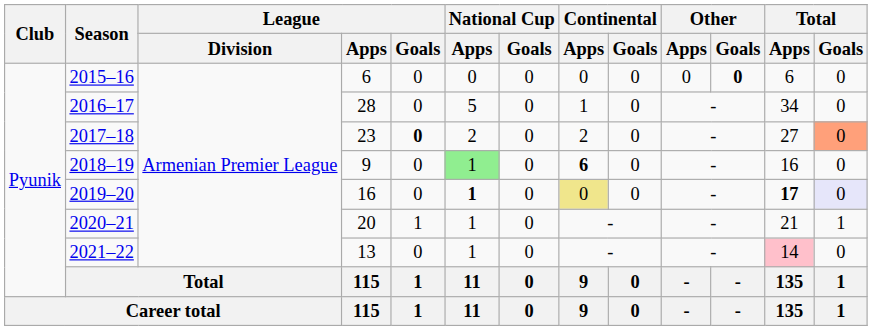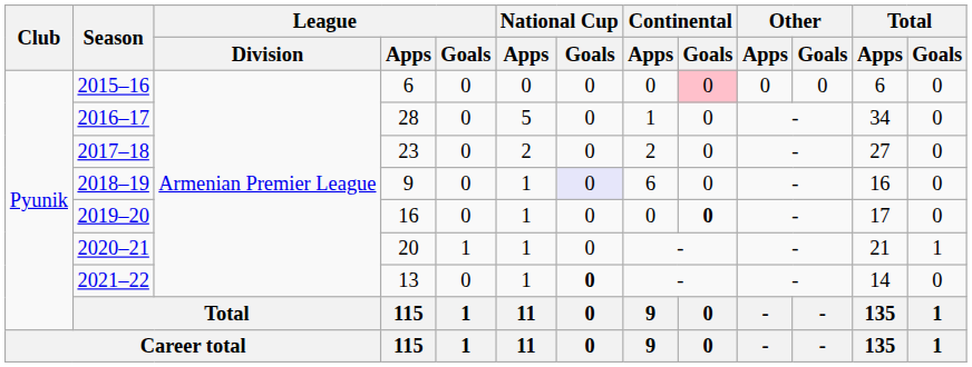2015–16 | Continental / Goals: no background -> pink background
2015–16 | Other / Goals: bold -> normal
2017–18 | League / Goals: bold -> normal
2017–18 | Total / Goals: lightsalmon background -> no background
2018–19 | National Cup / Apps: lightgreen background -> no background
2018–19 | National Cup / Goals: no background -> lavender background
2018–19 | Continental / Apps: bold -> normal
2019–20 | National Cup / Apps: bold -> normal
2019–20 | Continental / Apps: khaki background -> no background
2019–20 | Continental / Goals: normal -> bold
2019–20 | Total / Apps: bold -> normal
2019–20 | Total / Goals: lavender background -> no background
2021–22 | National Cup / Goals: normal -> bold
2021–22 | Total / Apps: pink background -> no background
